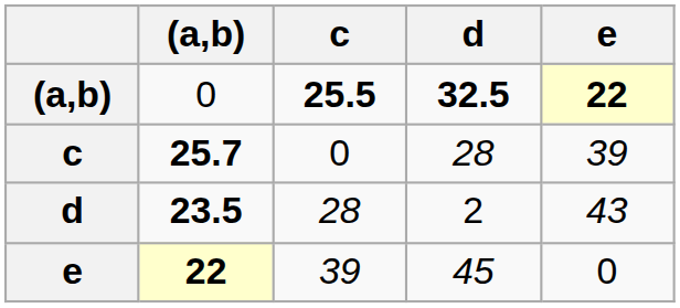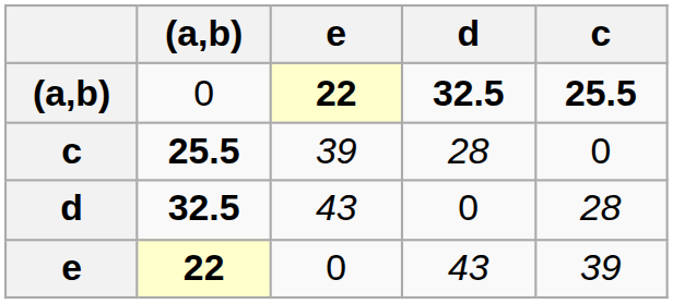columns swapped: c <-> e
row 3 | (a,b): 25.7 -> 25.5
row 4 | (a,b): 23.5 -> 32.5
row 4 | d: 2 -> 0
row 5 | d: 45 -> 43
